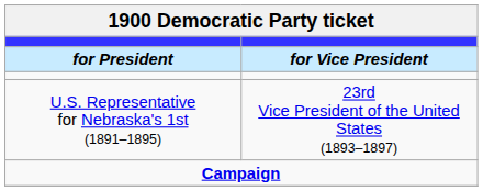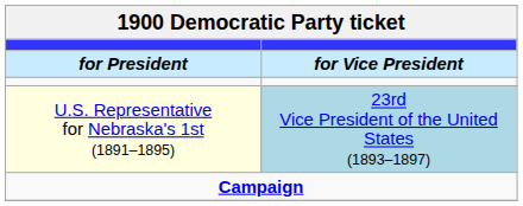U.S. Representative for Nebraska's 1st (1891–1895) | column 1: no background -> lightyellow background
U.S. Representative for Nebraska's 1st (1891–1895) | column 2: no background -> lightblue background
